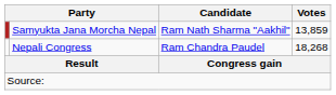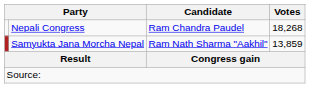rows swapped: Nepali Congress <-> Samyukta Jana Morcha Nepal
